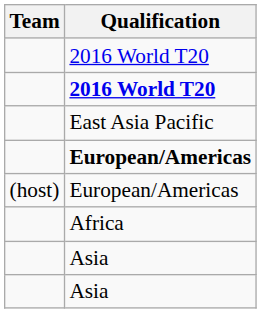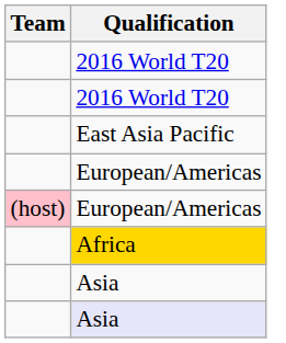row 3 | Qualification: bold -> normal
row 5 | Qualification: bold -> normal
row 6 | Team: no background -> pink background
row 7 | Qualification: no background -> gold background
row 9 | Qualification: no background -> lavender background
